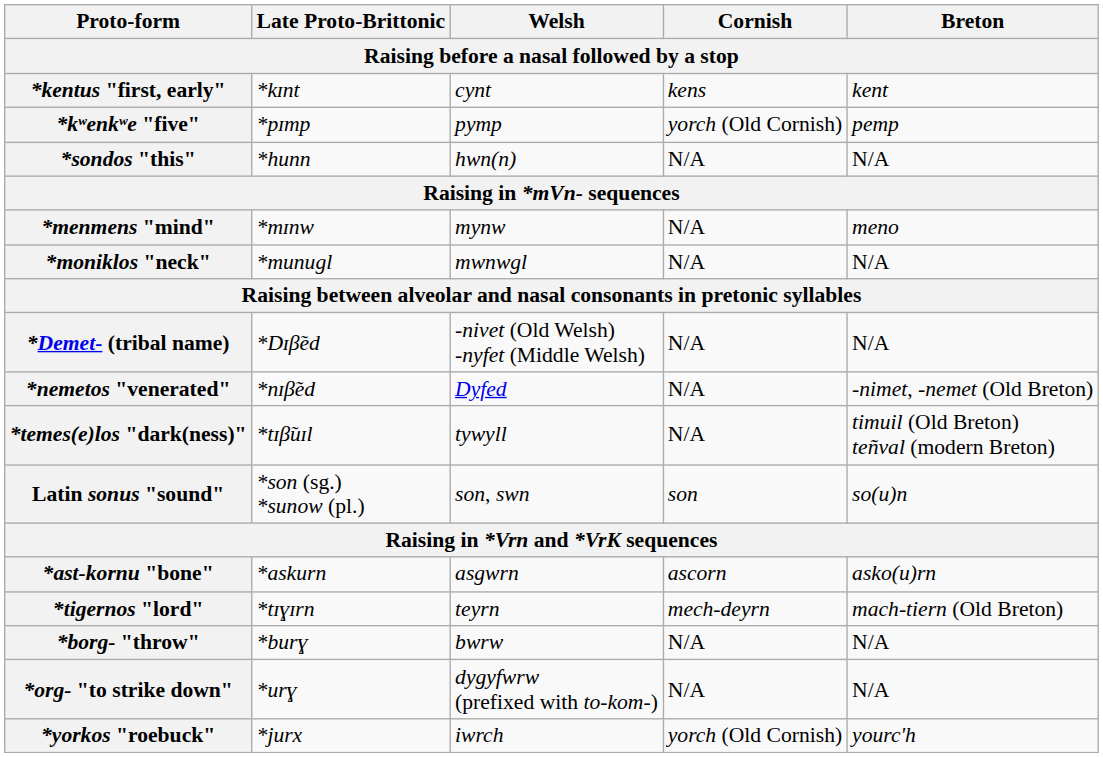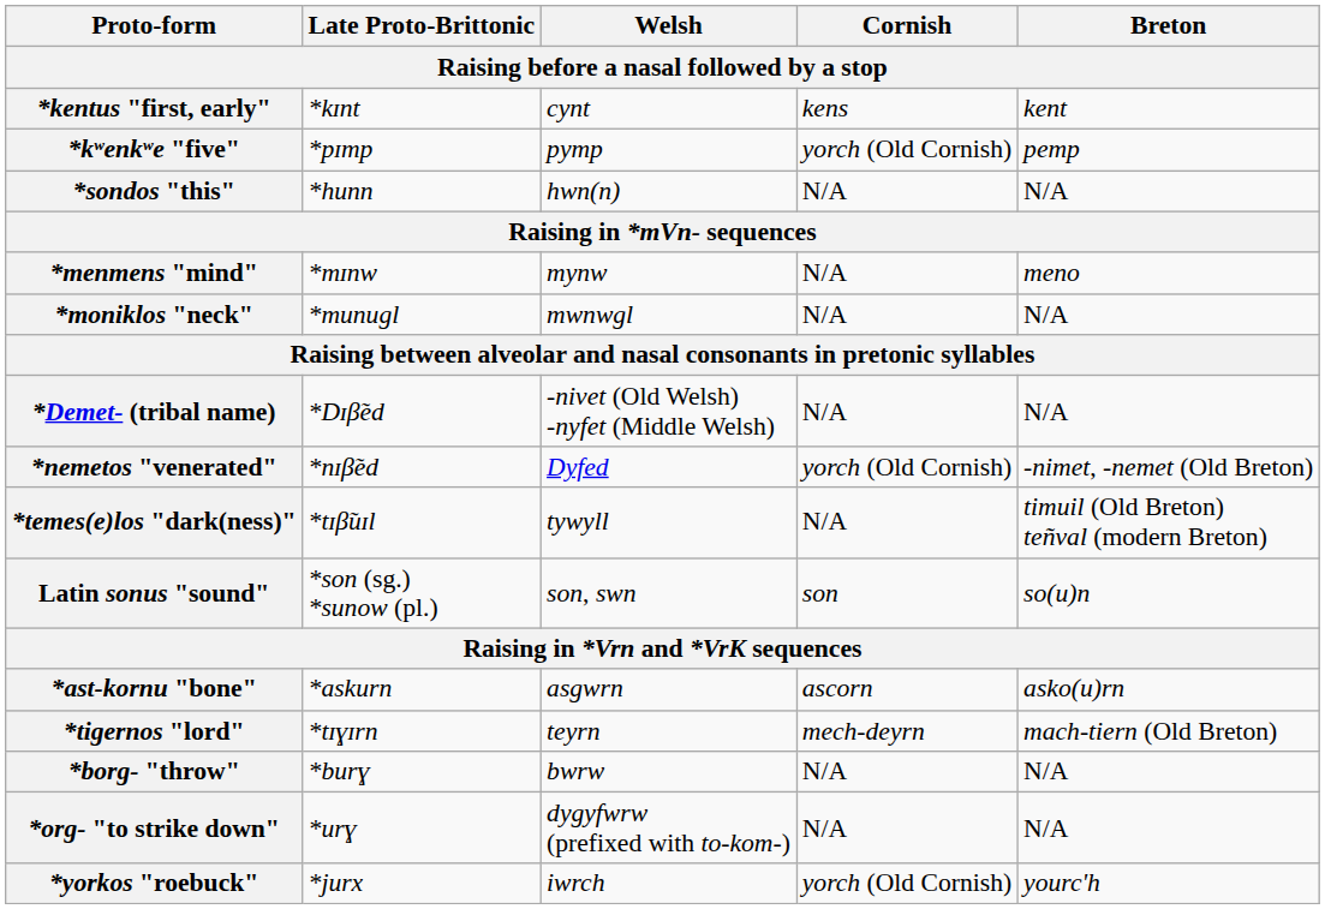*nemetos "venerated" | Cornish: N/A -> yorch (Old Cornish)
